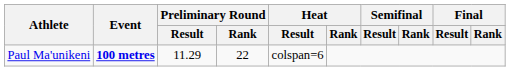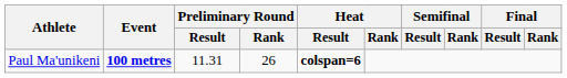Paul Ma'unikeni | Preliminary Round / Result: 11.29 -> 11.31
Paul Ma'unikeni | Preliminary Round / Rank: 22 -> 26
Paul Ma'unikeni | Heat / Result: normal -> bold
